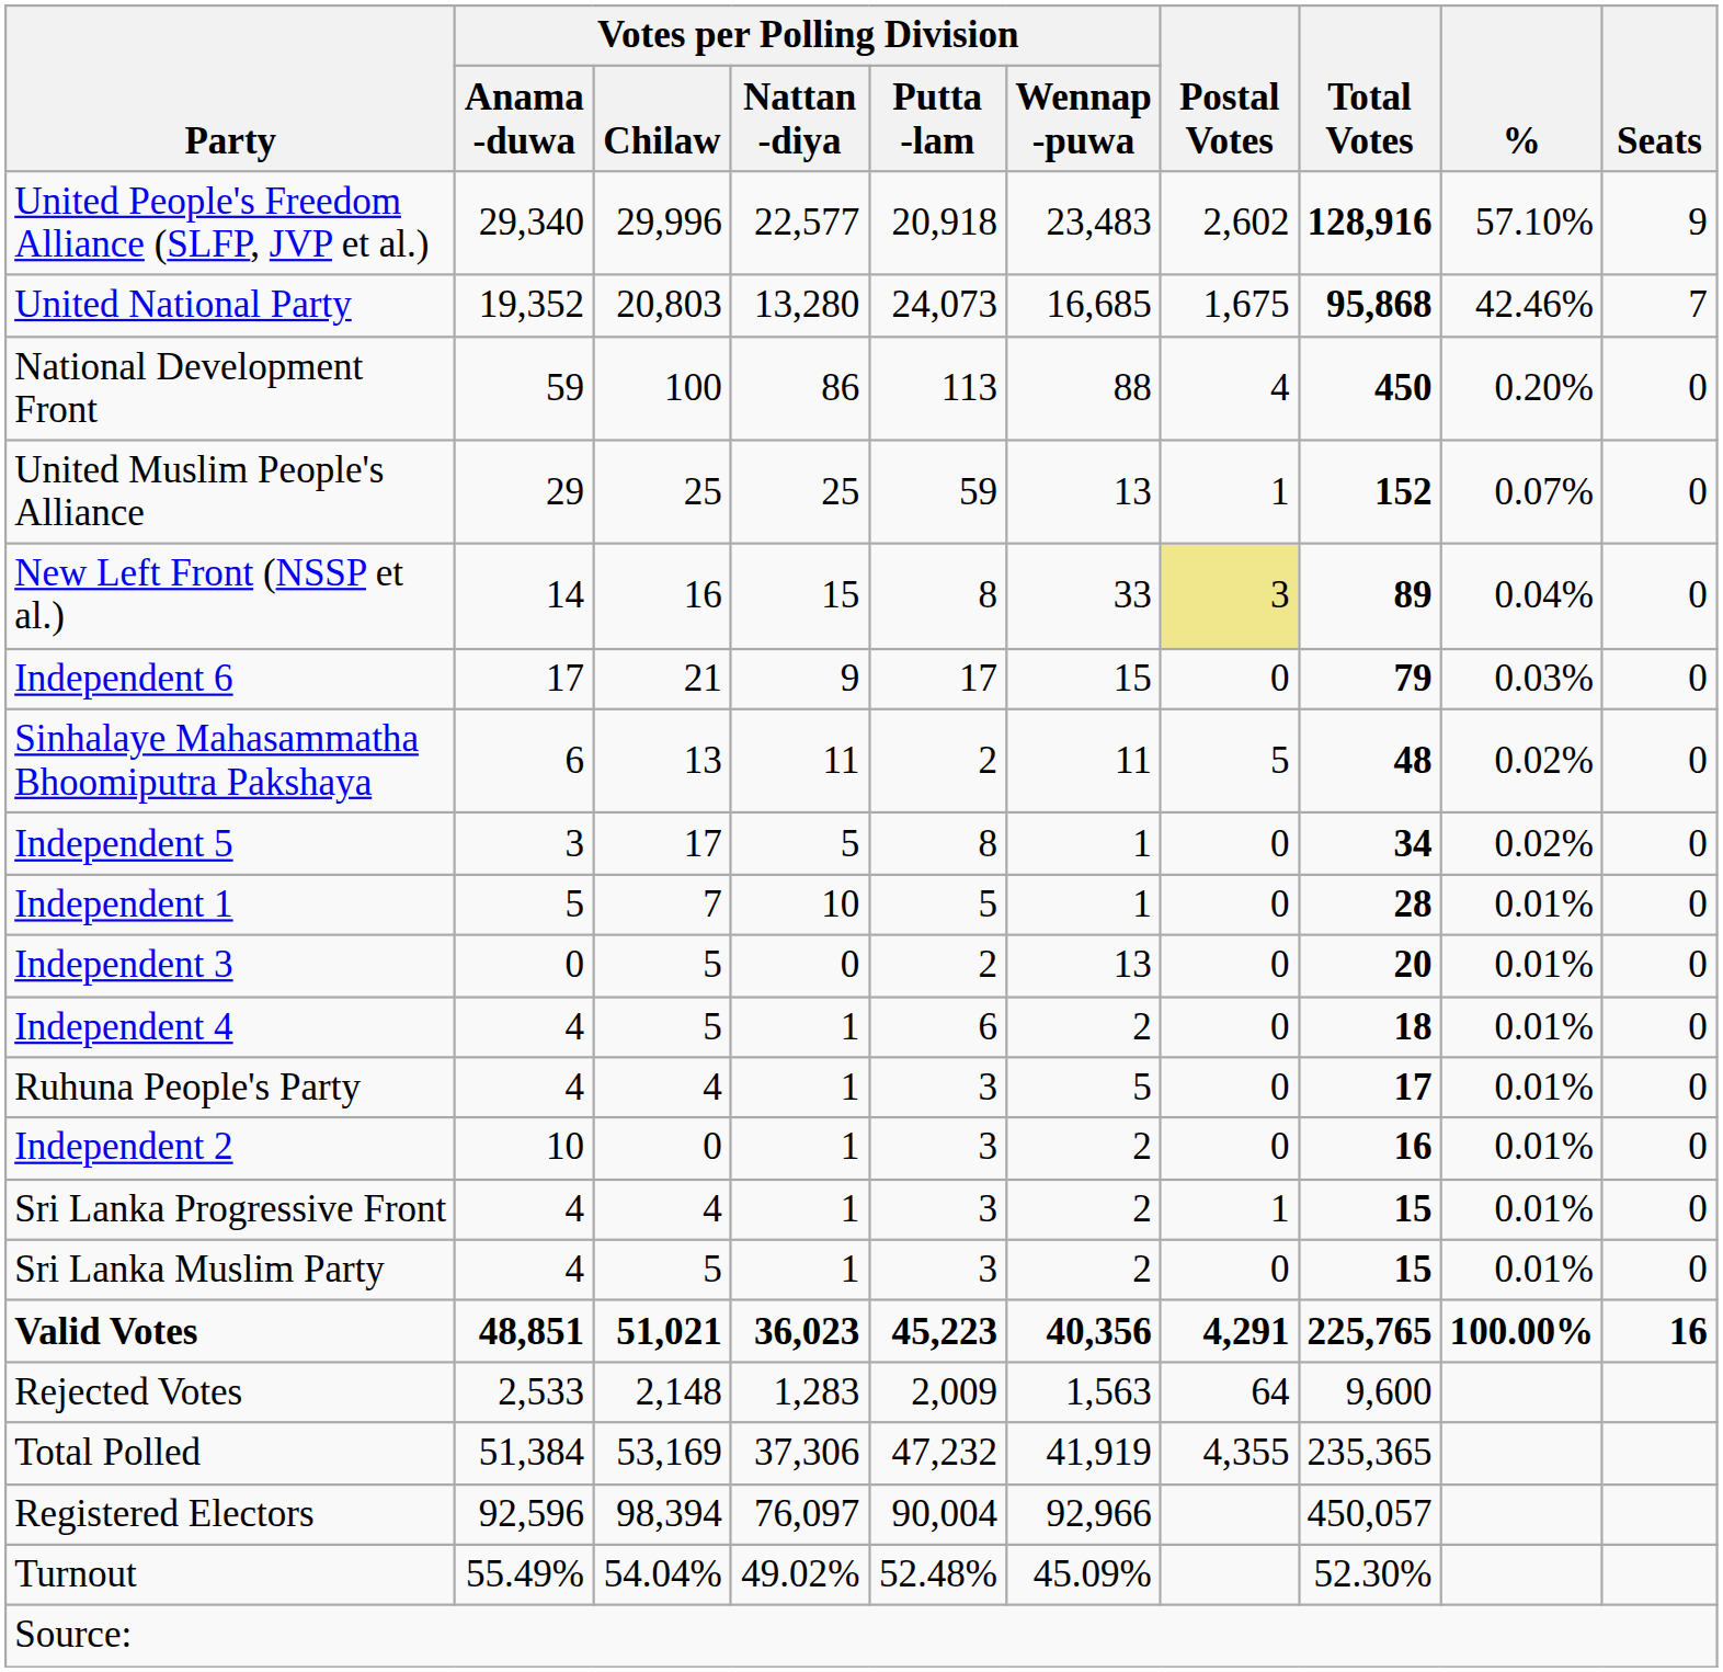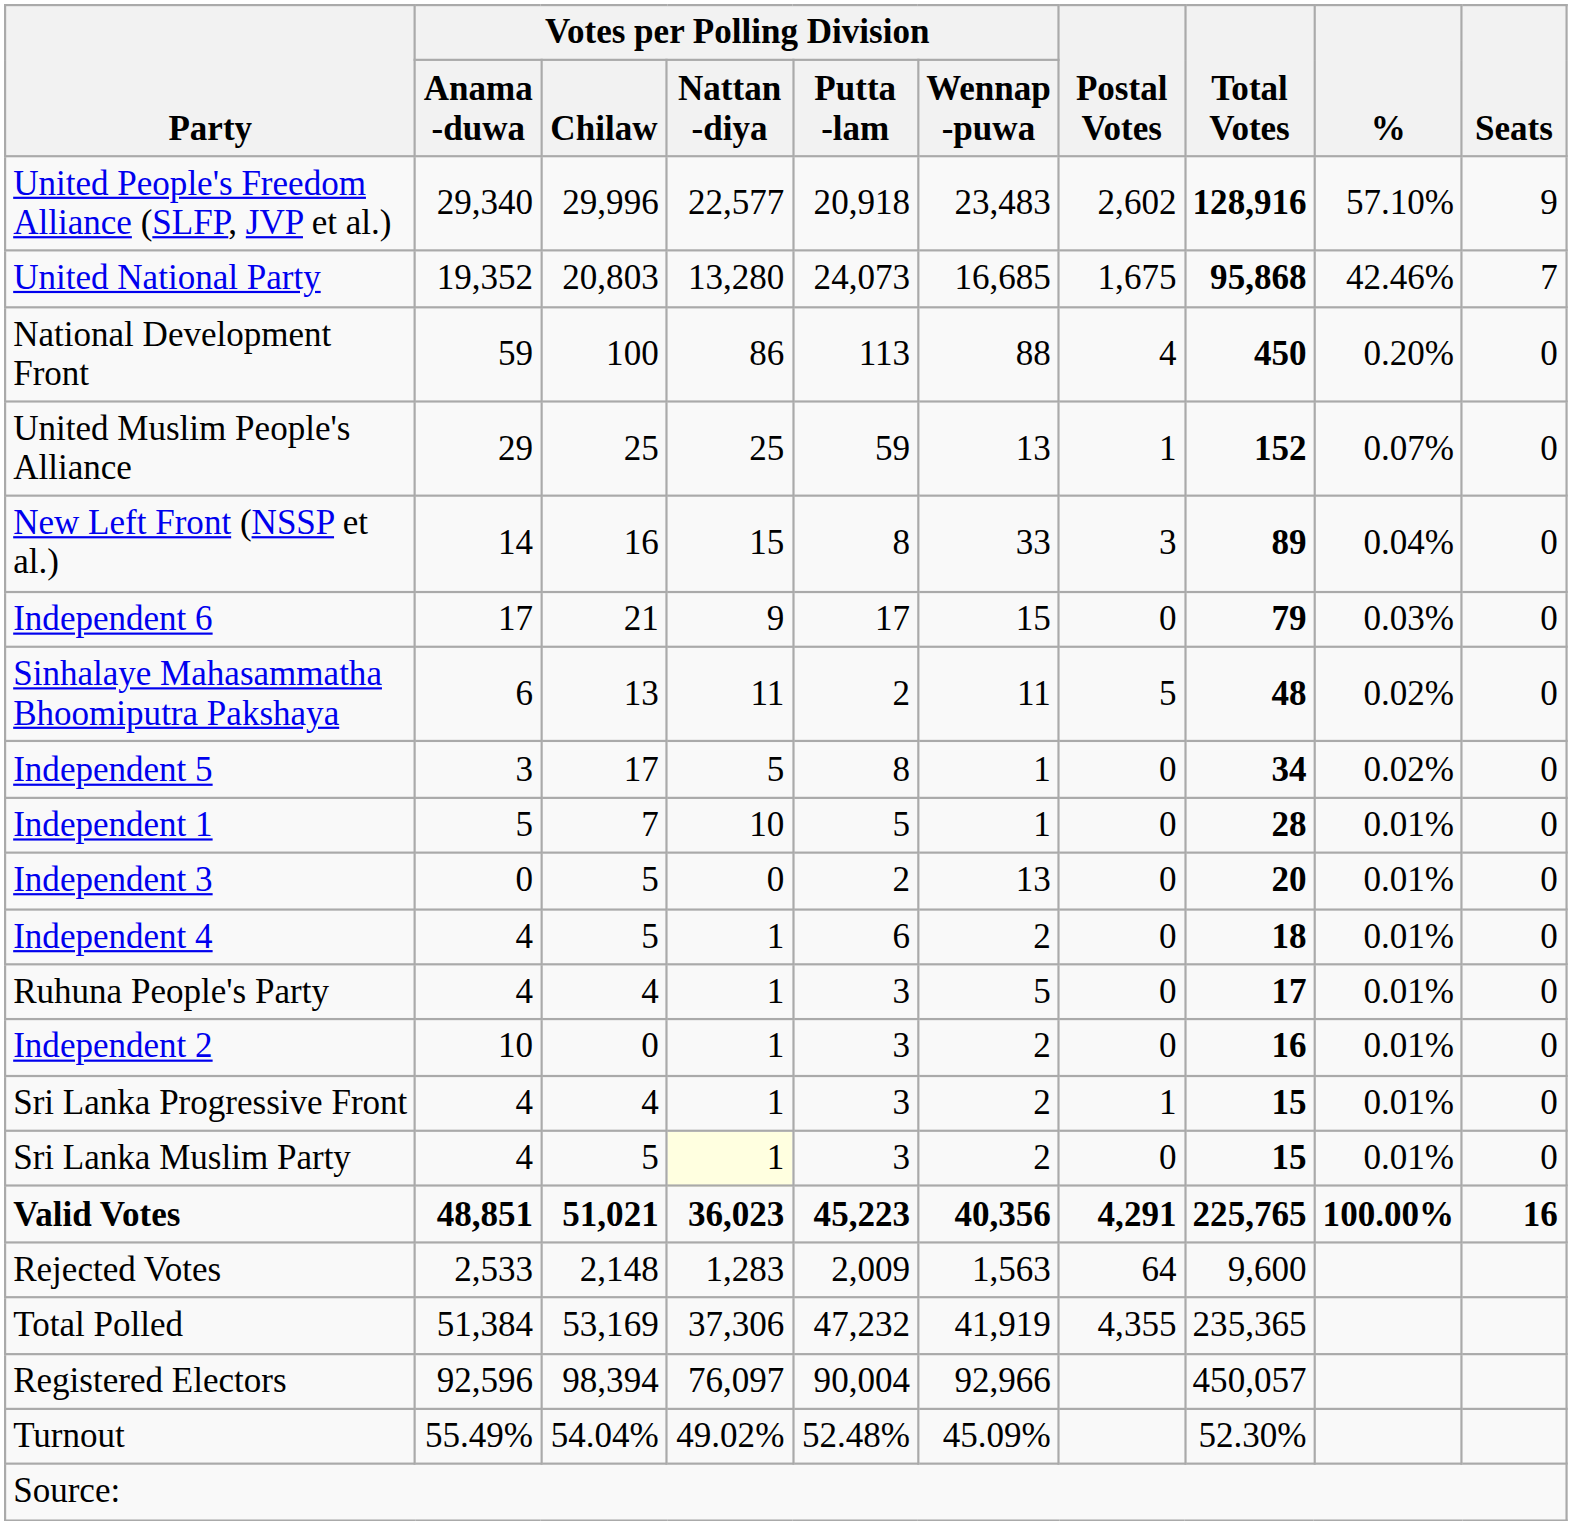New Left Front (NSSP et al.) | Postal Votes: khaki background -> no background
Sri Lanka Muslim Party | Votes per Polling Division / Nattan -diya: no background -> lightyellow background
